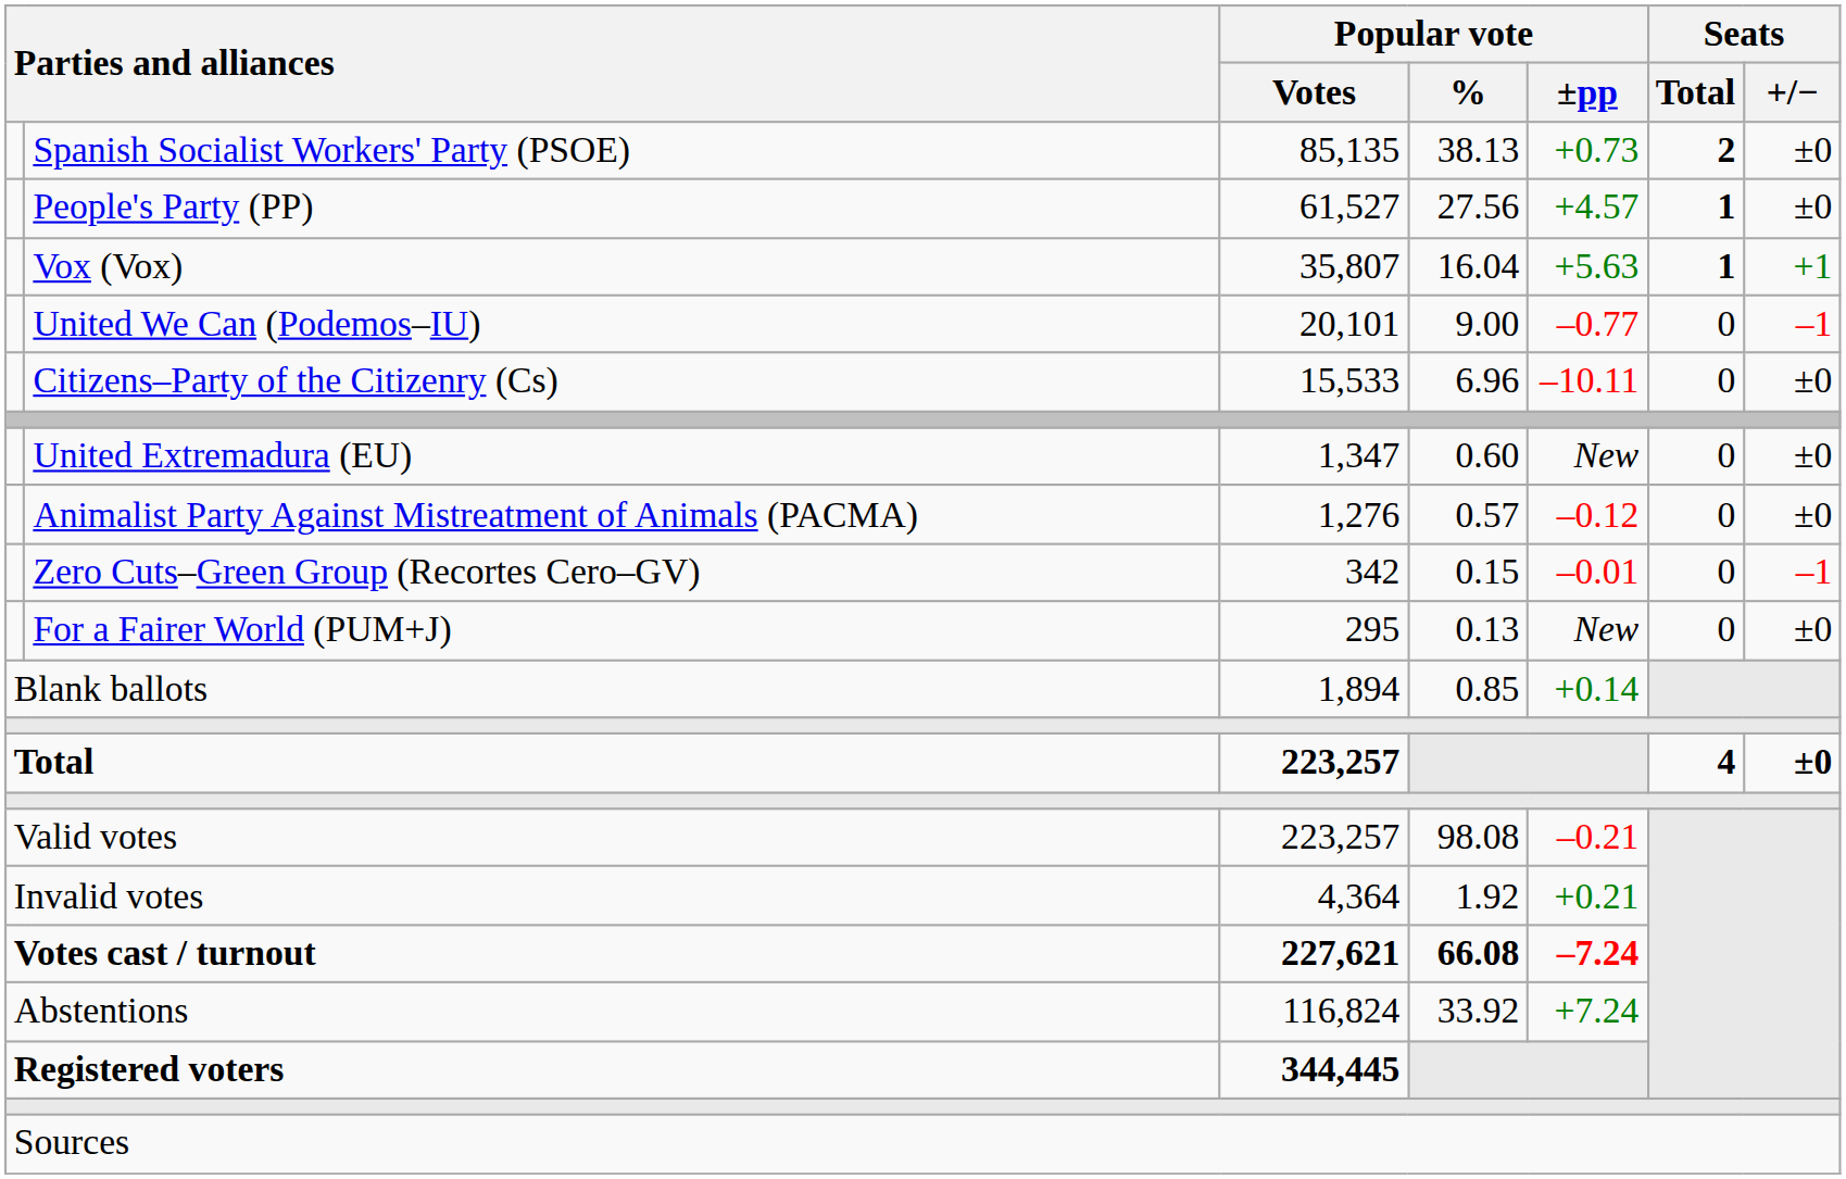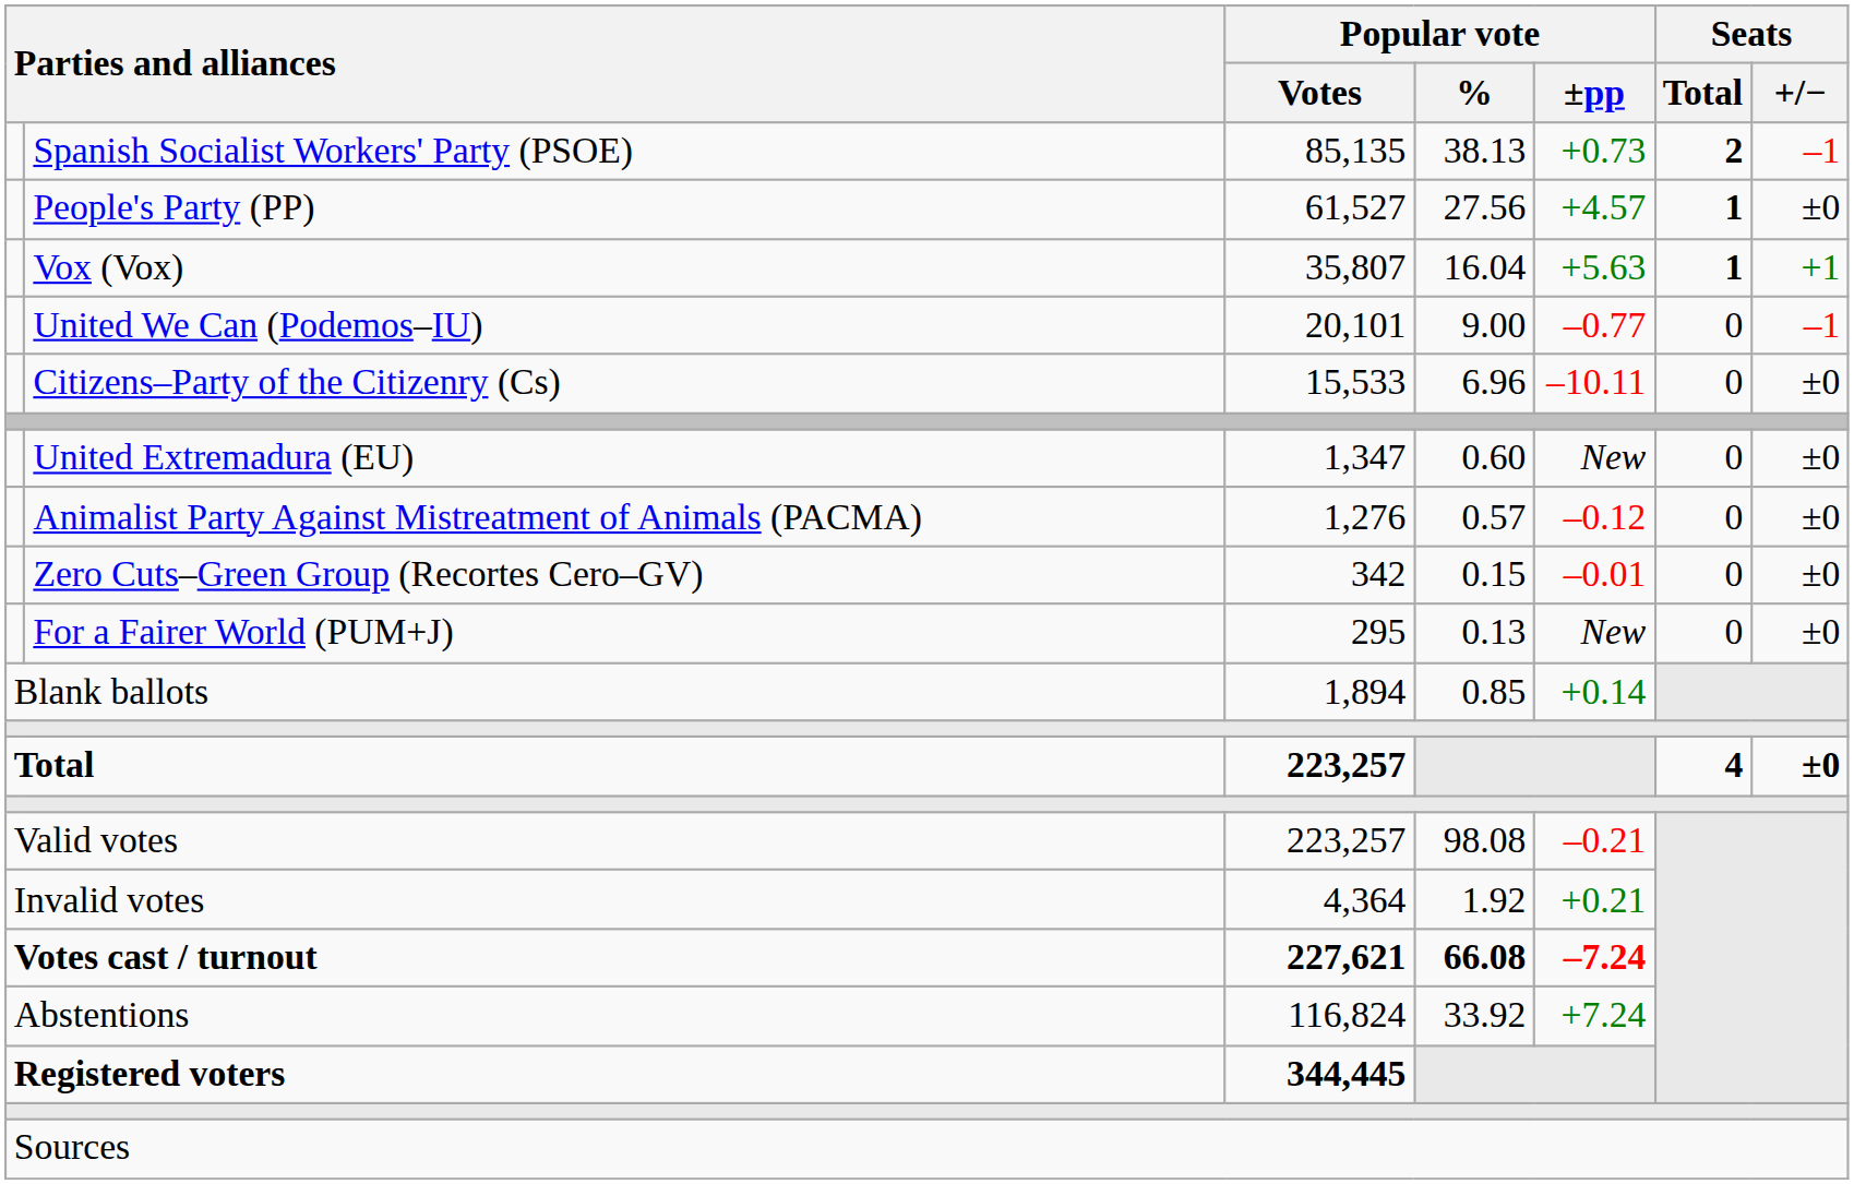Spanish Socialist Workers' Party (PSOE) | Seats / +/−: ±0 -> –1
Zero Cuts–Green Group (Recortes Cero–GV) | Seats / +/−: –1 -> ±0
